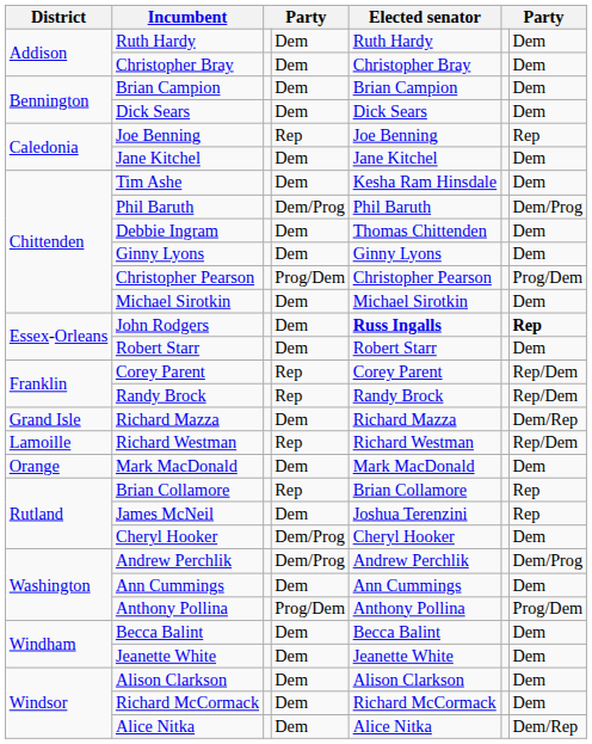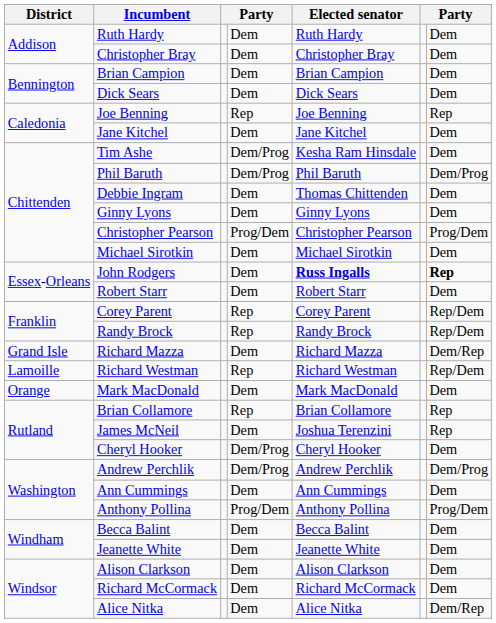Tim Ashe | column 4: Dem -> Dem/Prog
